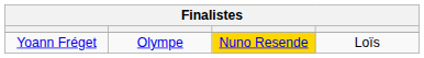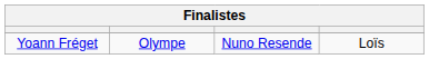Yoann Fréget | column 3: gold background -> no background
